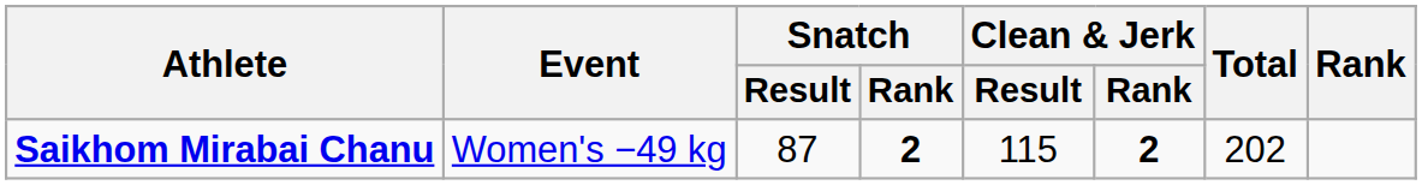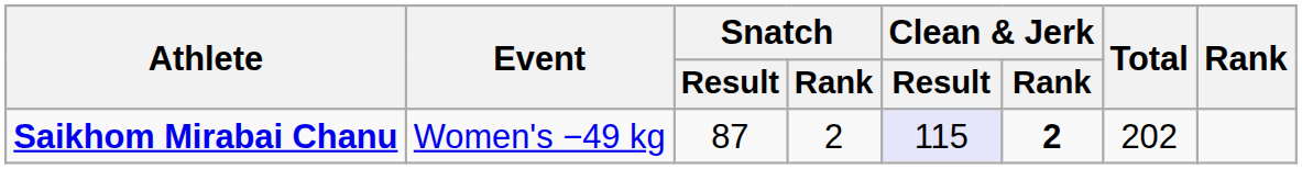Saikhom Mirabai Chanu | Snatch / Rank: bold -> normal
Saikhom Mirabai Chanu | Clean & Jerk / Result: no background -> lavender background
